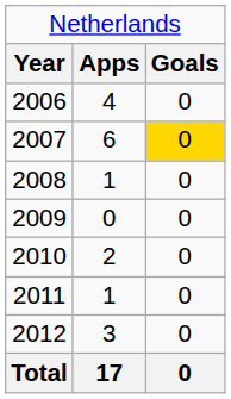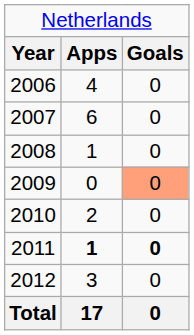2007 | column 3: gold background -> no background
2009 | column 3: no background -> lightsalmon background
2011 | column 2: normal -> bold
2011 | column 3: normal -> bold
